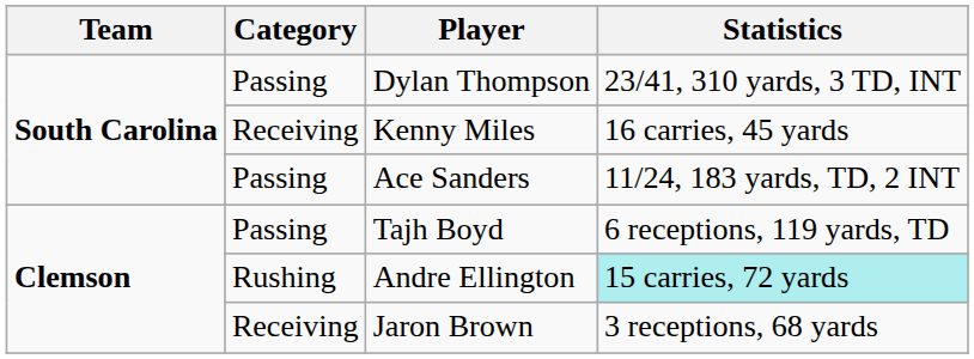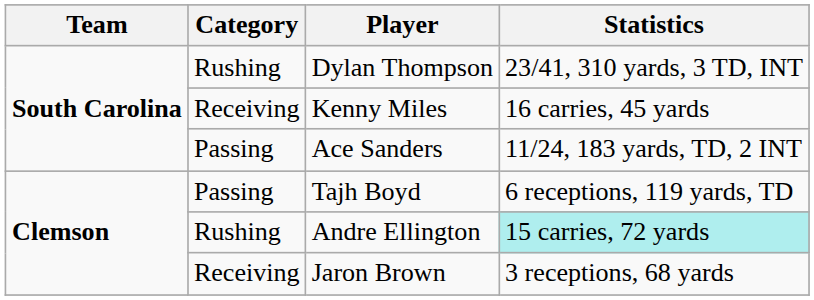Dylan Thompson | Category: Passing -> Rushing
